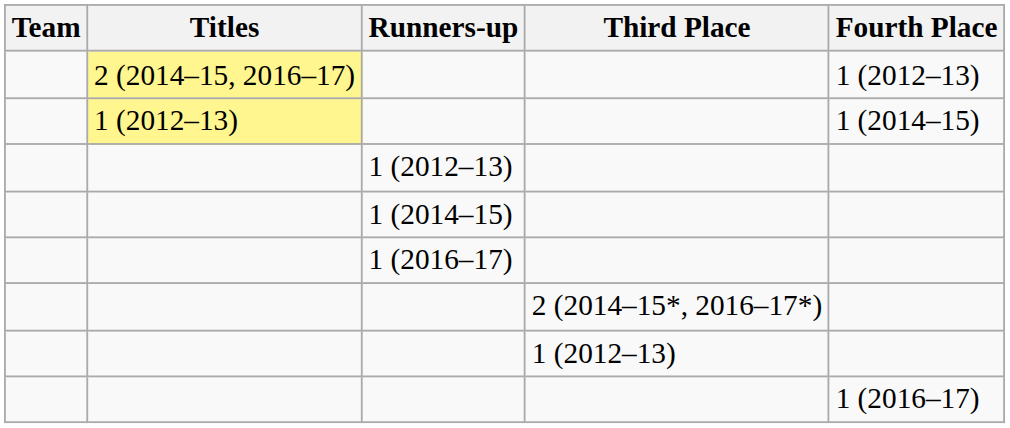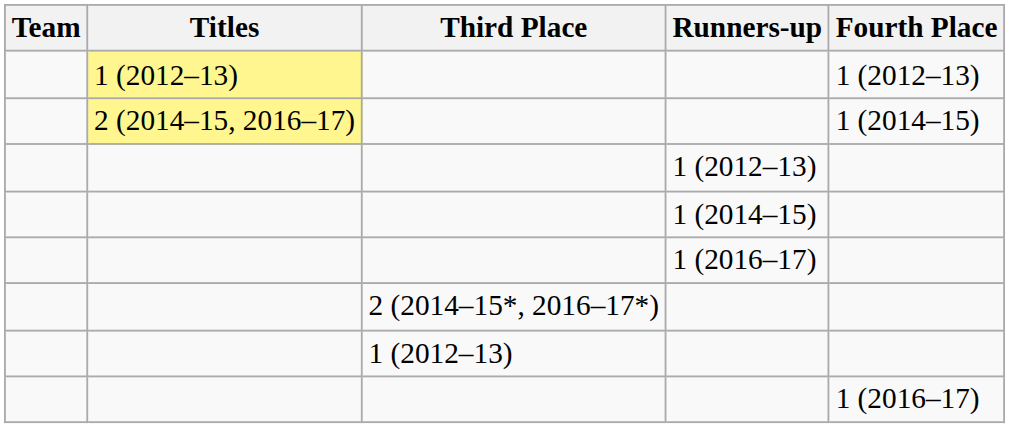columns swapped: Runners-up <-> Third Place
row 2 | Titles: 2 (2014–15, 2016–17) -> 1 (2012–13)
row 3 | Titles: 1 (2012–13) -> 2 (2014–15, 2016–17)
